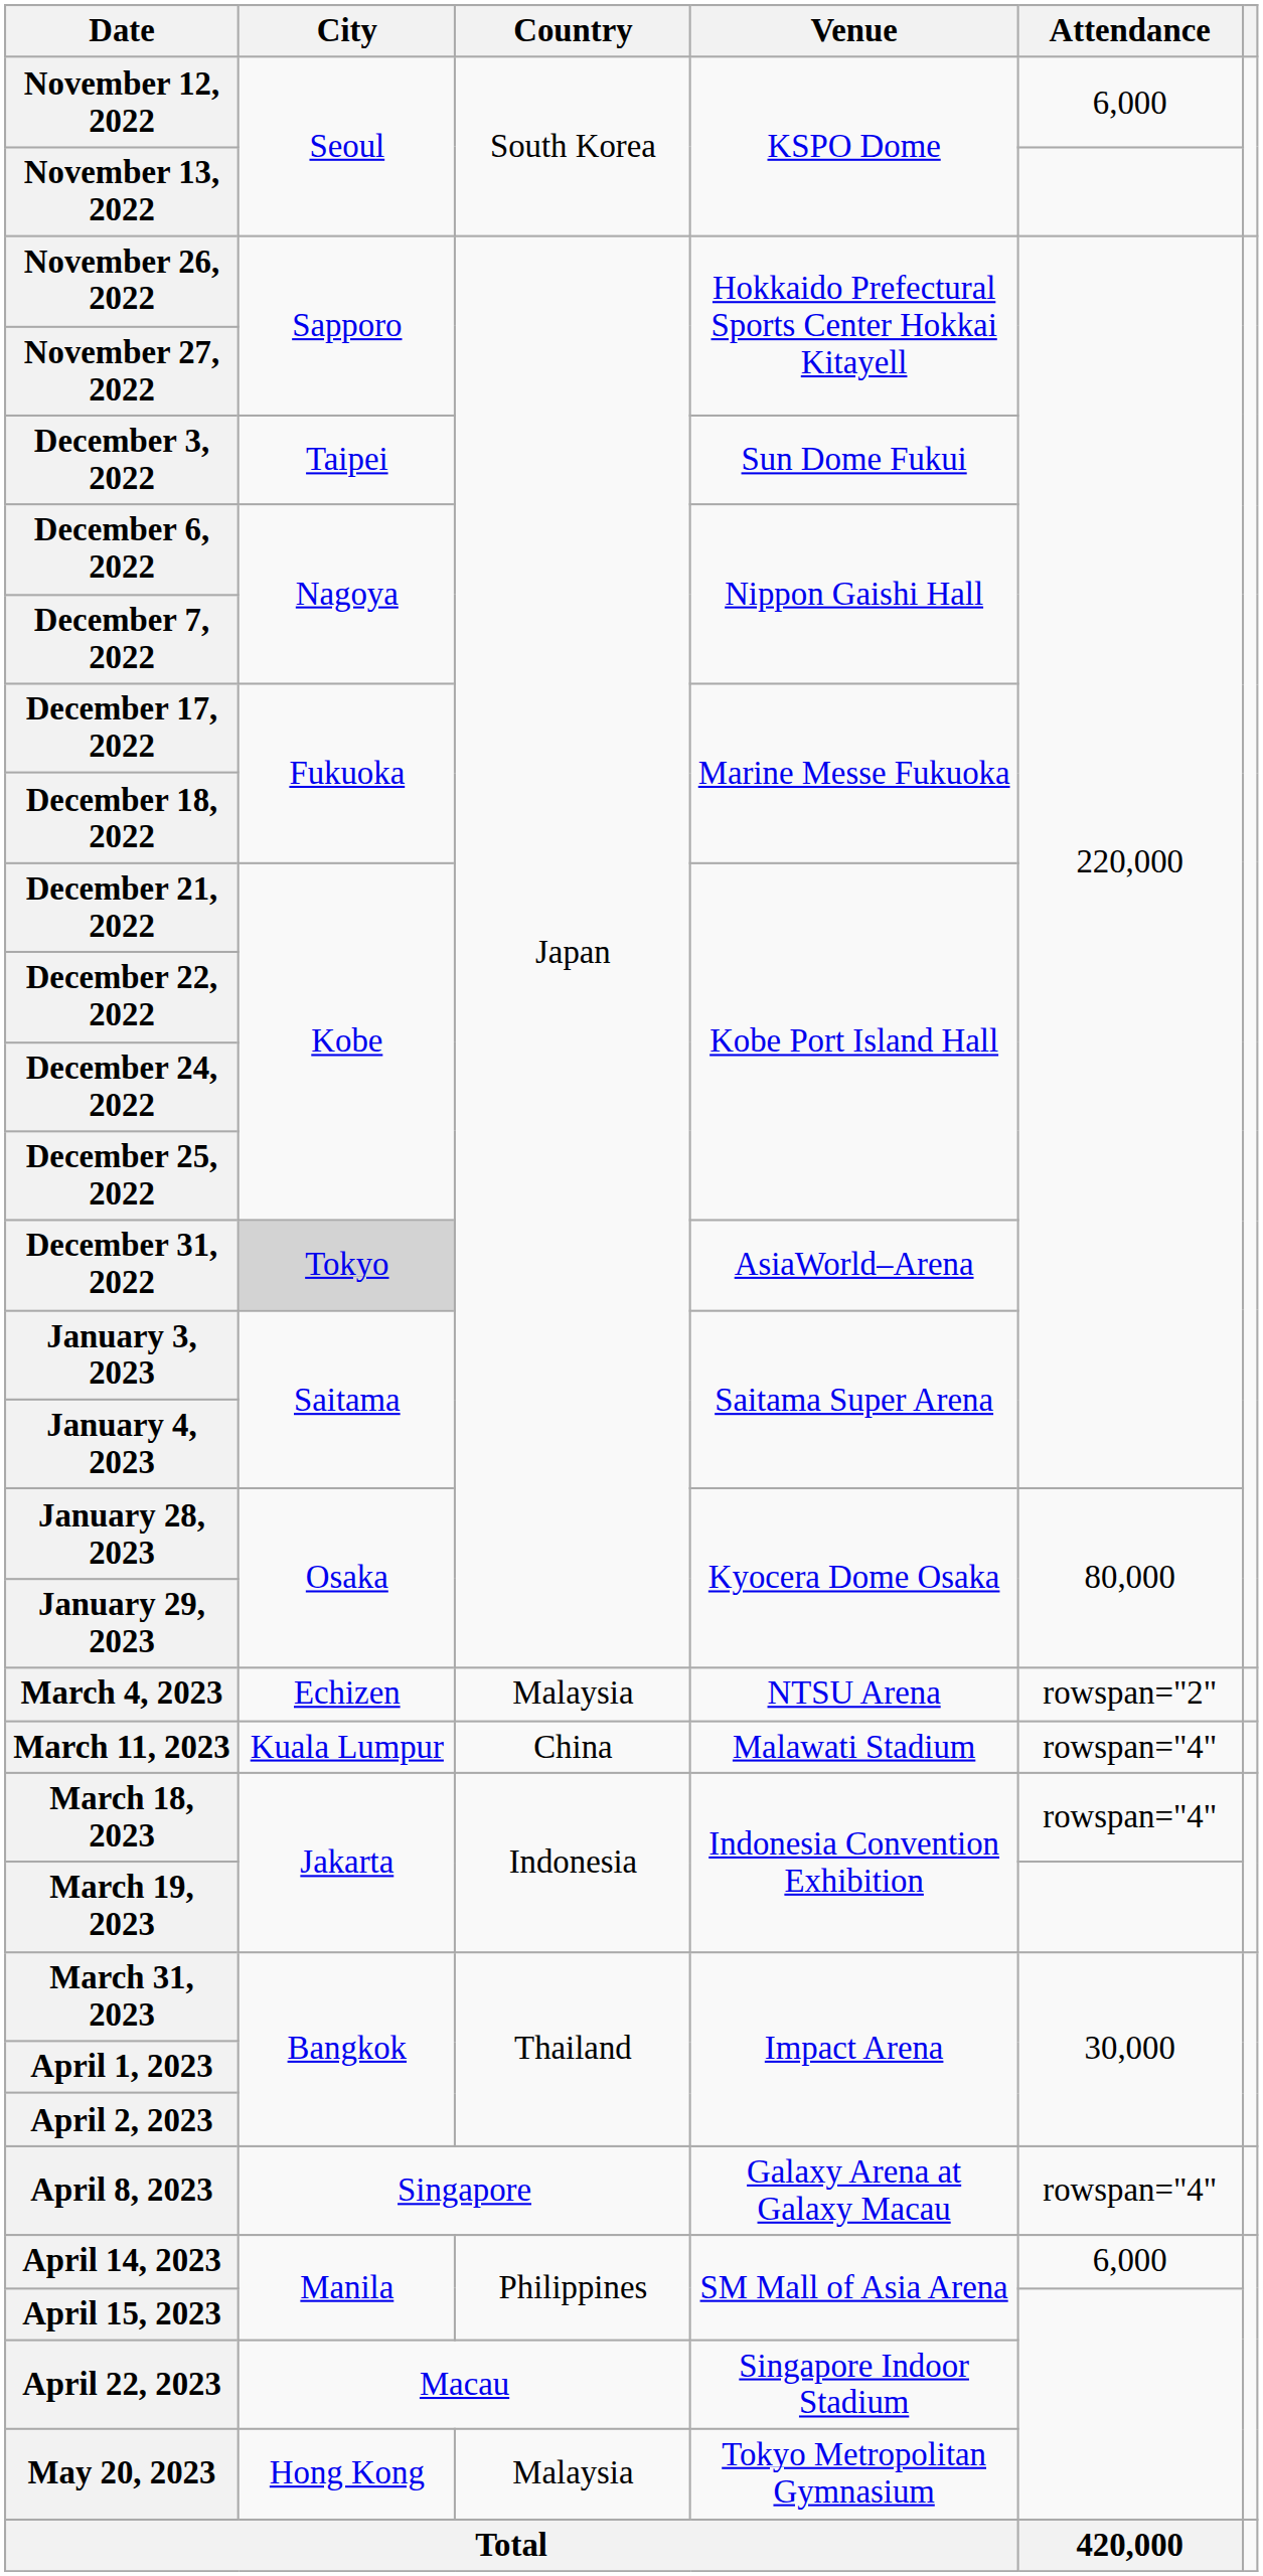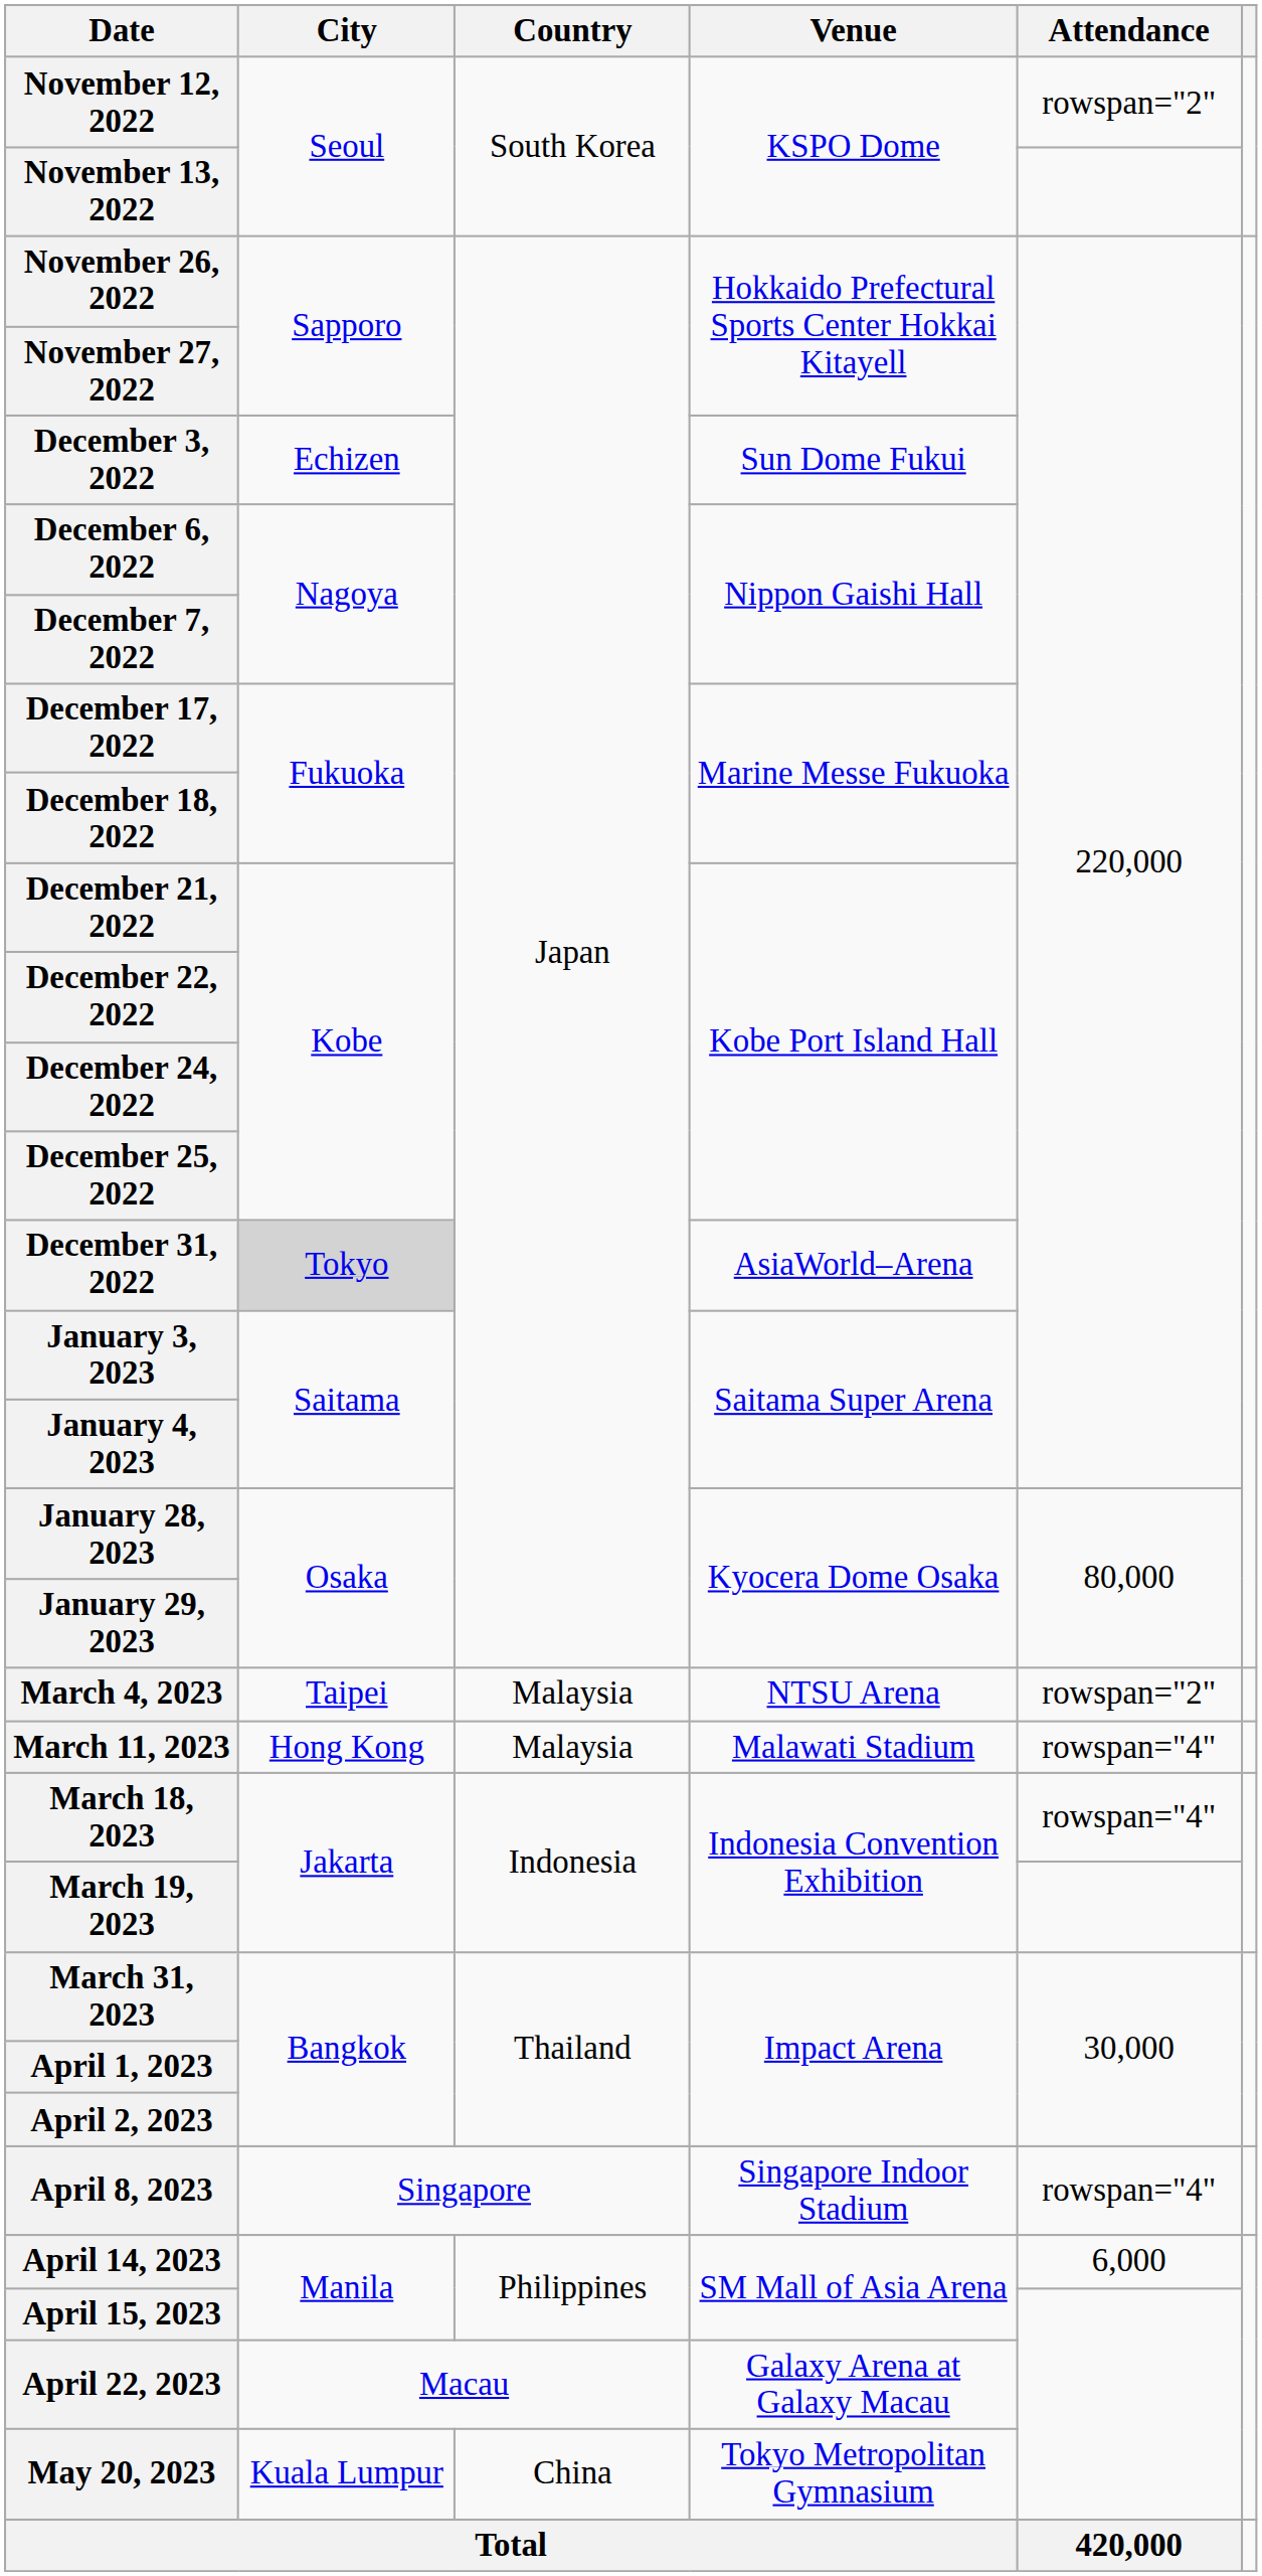November 12, 2022 | Attendance: 6,000 -> rowspan="2"
December 3, 2022 | City: Taipei -> Echizen
March 4, 2023 | City: Echizen -> Taipei
March 11, 2023 | City: Kuala Lumpur -> Hong Kong
March 11, 2023 | Country: China -> Malaysia
April 8, 2023 | Venue: Galaxy Arena at Galaxy Macau -> Singapore Indoor Stadium
April 22, 2023 | Venue: Singapore Indoor Stadium -> Galaxy Arena at Galaxy Macau
May 20, 2023 | City: Hong Kong -> Kuala Lumpur
May 20, 2023 | Country: Malaysia -> China
